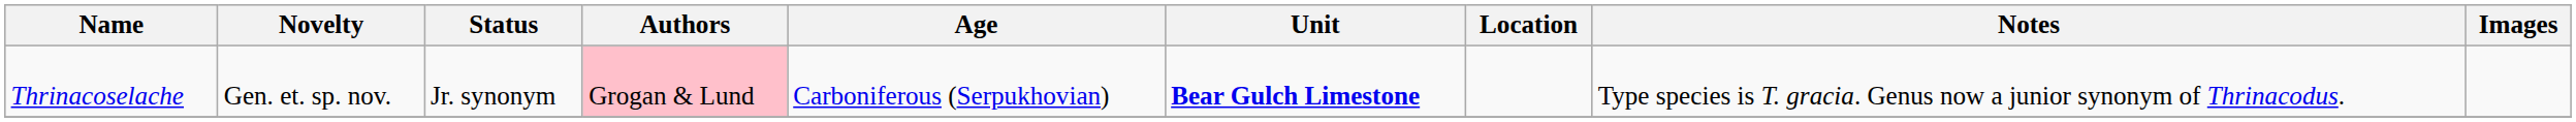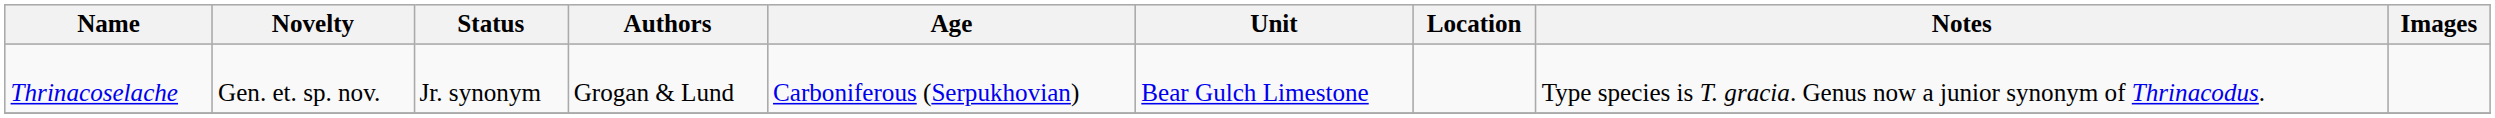Thrinacoselache | Authors: pink background -> no background
Thrinacoselache | Unit: bold -> normal
